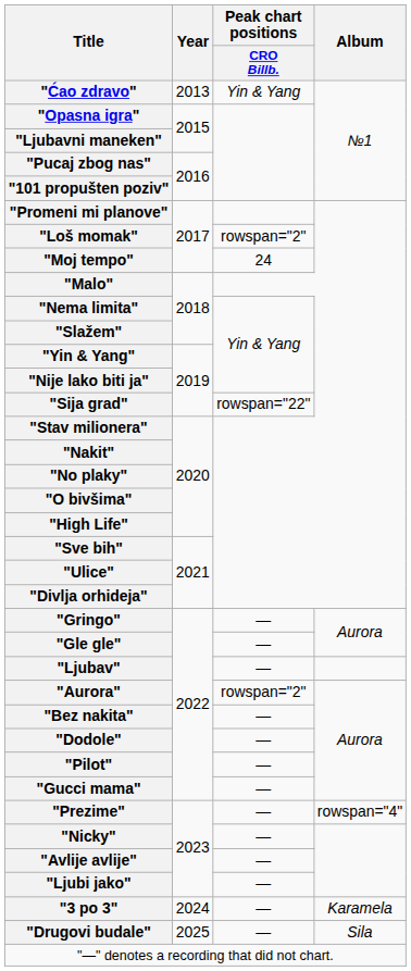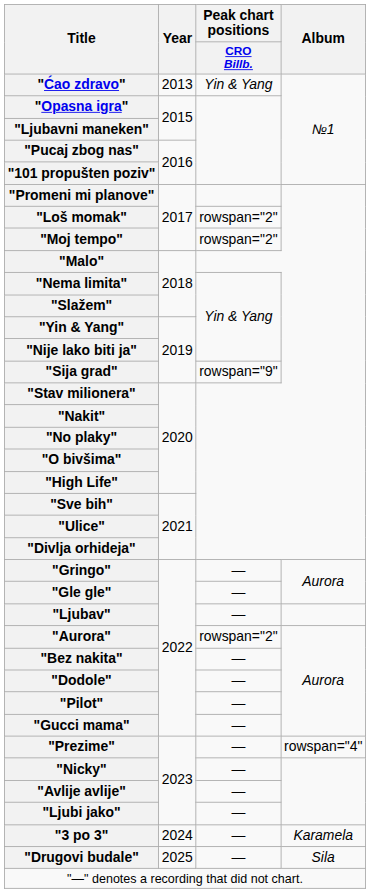"Moj tempo" | Peak chart positions / CRO Billb.: 24 -> rowspan="2"
"Sija grad" | Peak chart positions / CRO Billb.: rowspan="22" -> rowspan="9"
